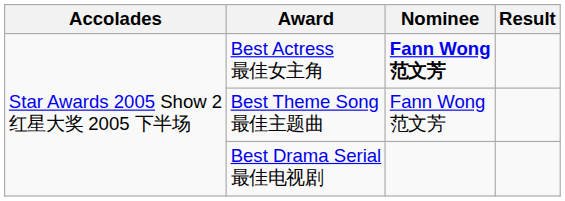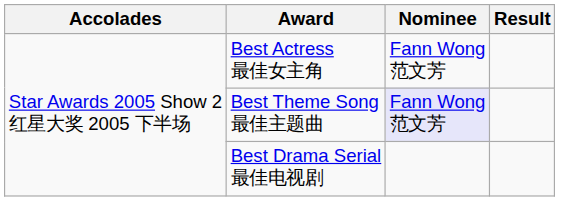Best Actress 最佳女主角 | Nominee: bold -> normal
Best Theme Song 最佳主题曲 | Nominee: no background -> lavender background
